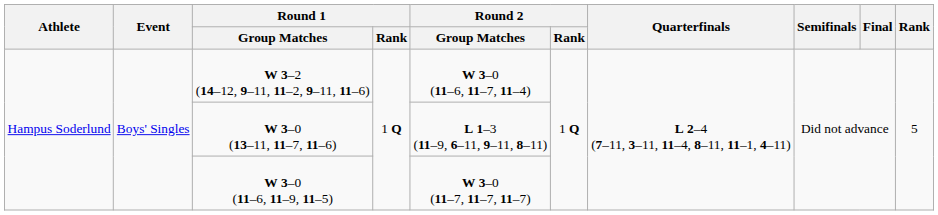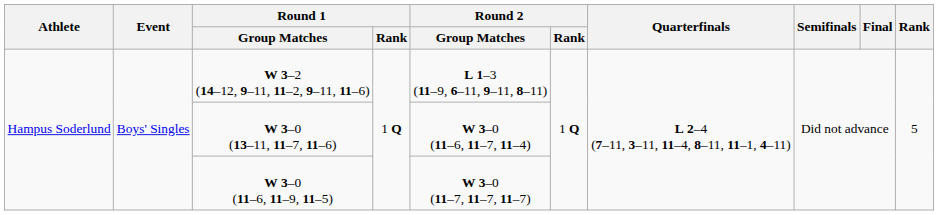W 3–2 (14–12, 9–11, 11–2, 9–11, 11–6) | Round 2 / Group Matches: W 3–0 (11–6, 11–7, 11–4) -> L 1–3 (11–9, 6–11, 9–11, 8–11)
W 3–0 (13–11, 11–7, 11–6) | Round 2 / Group Matches: L 1–3 (11–9, 6–11, 9–11, 8–11) -> W 3–0 (11–6, 11–7, 11–4)
